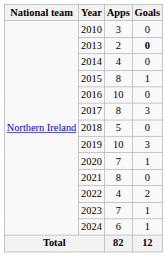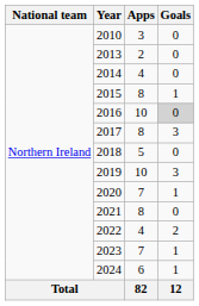2013 | Goals: bold -> normal
2016 | Goals: no background -> lightgrey background
